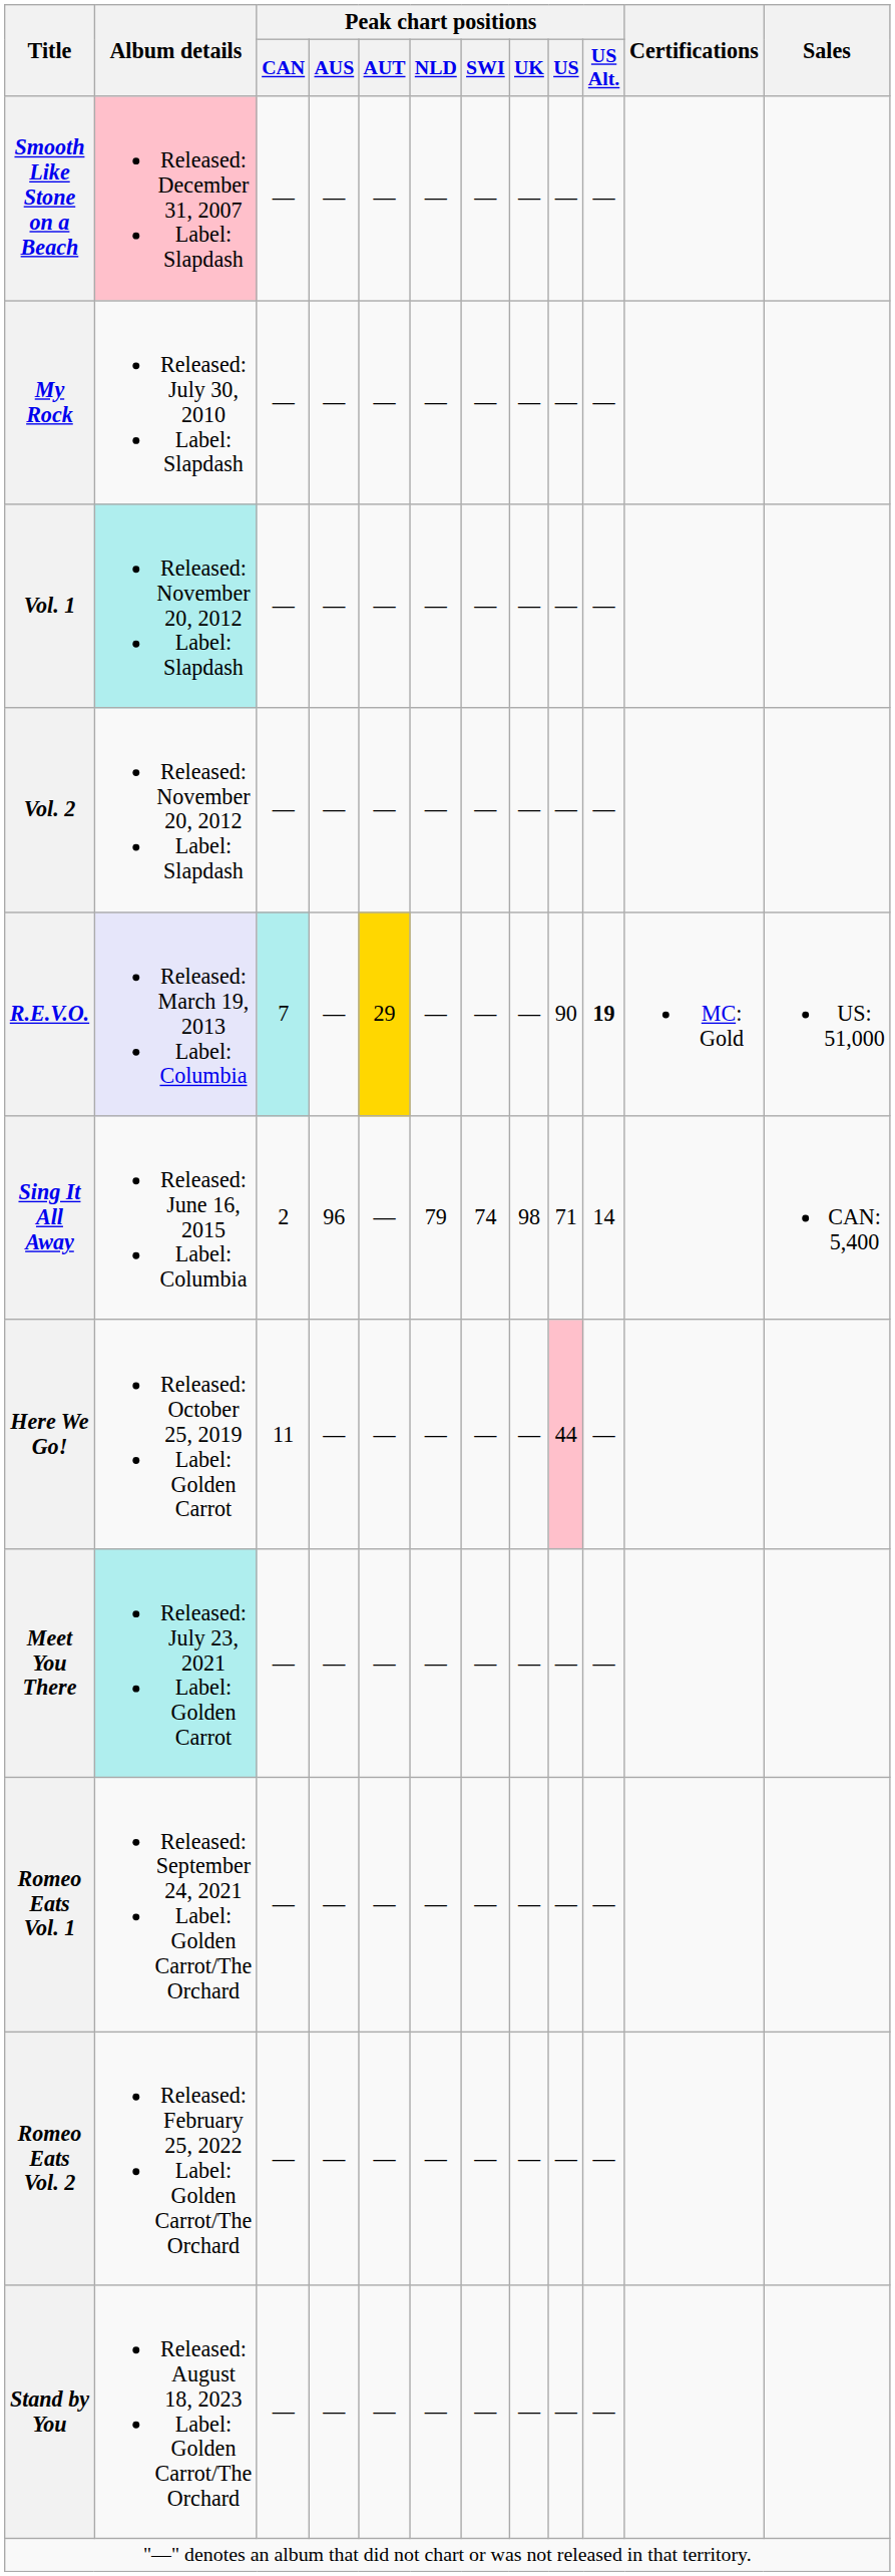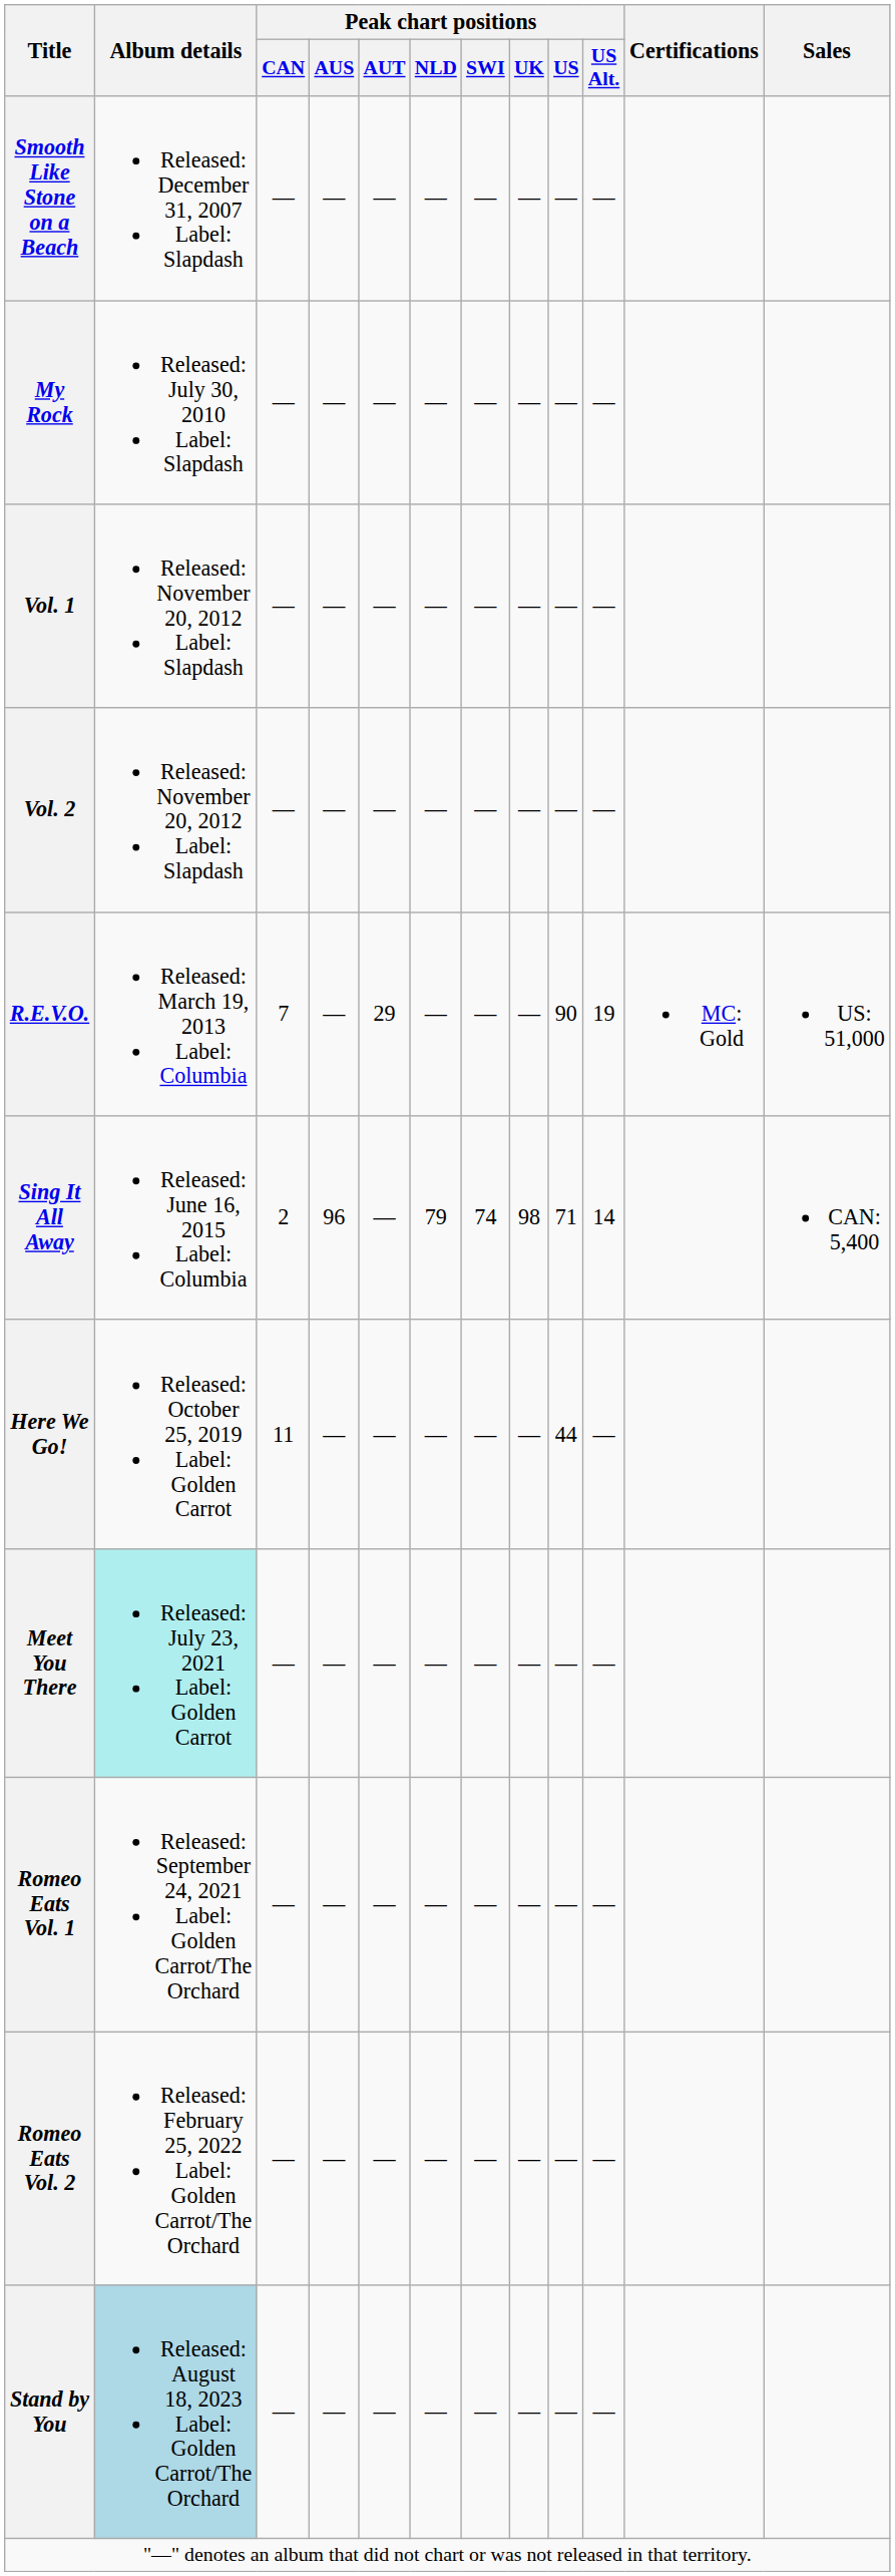Smooth Like Stone on a Beach | Album details: pink background -> no background
Vol. 1 | Album details: paleturquoise background -> no background
R.E.V.O. | Album details: lavender background -> no background
R.E.V.O. | Peak chart positions / CAN: paleturquoise background -> no background
R.E.V.O. | Peak chart positions / AUT: gold background -> no background
R.E.V.O. | Peak chart positions / US Alt.: bold -> normal
Here We Go! | Peak chart positions / US: pink background -> no background
Stand by You | Album details: no background -> lightblue background
